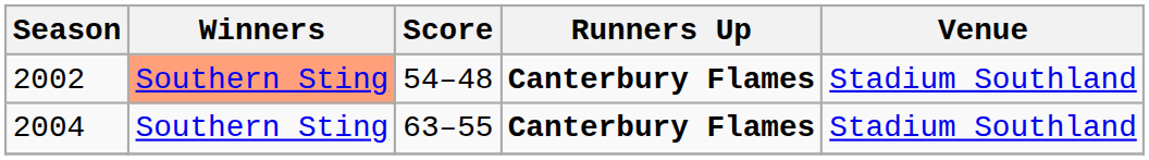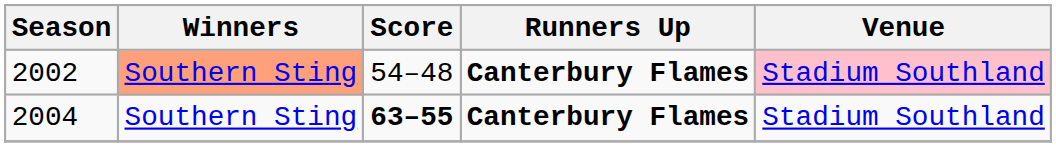2002 | Venue: no background -> pink background
2004 | Score: normal -> bold
